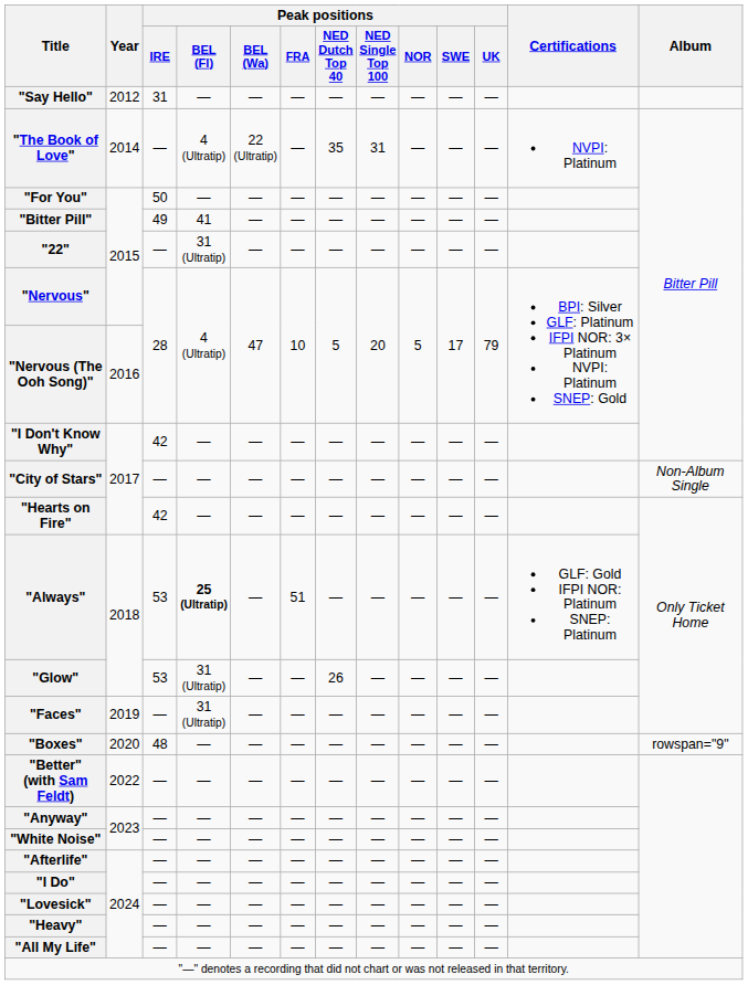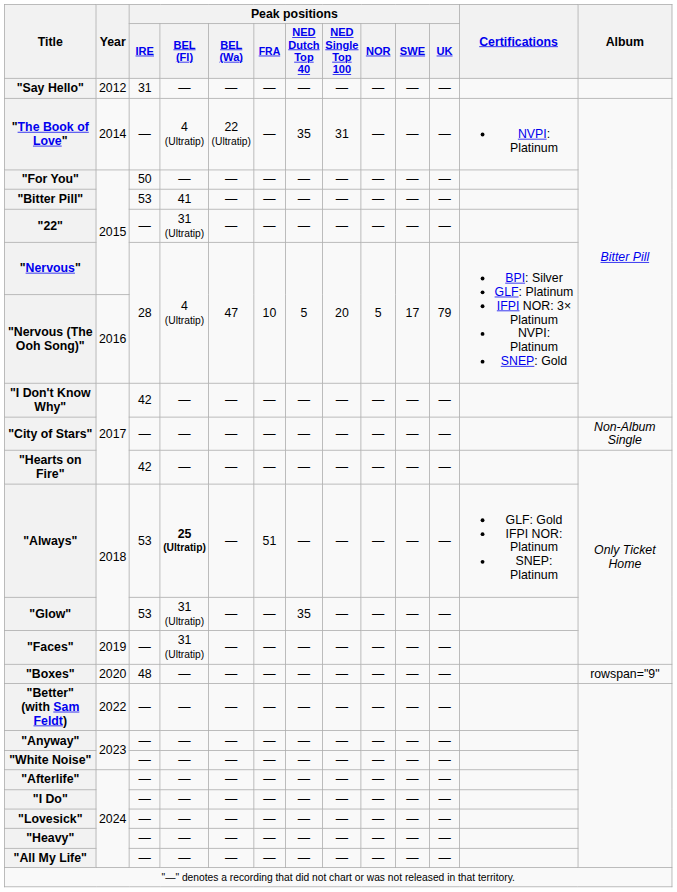"Bitter Pill" | Peak positions / IRE: 49 -> 53
"Glow" | Peak positions / NED Dutch Top 40: 26 -> 35
